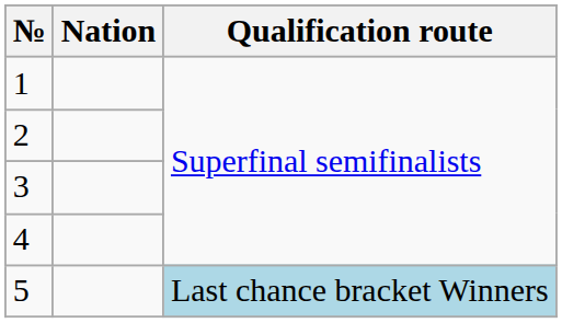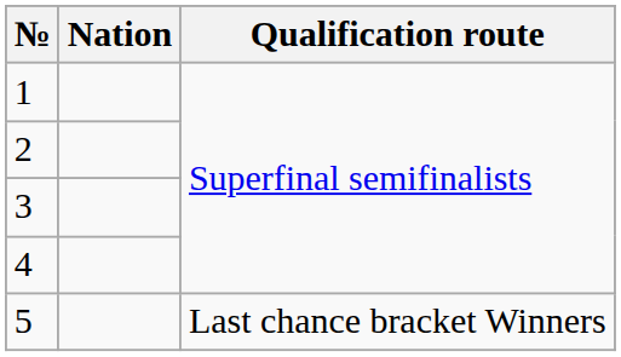5 | Qualification route: lightblue background -> no background
